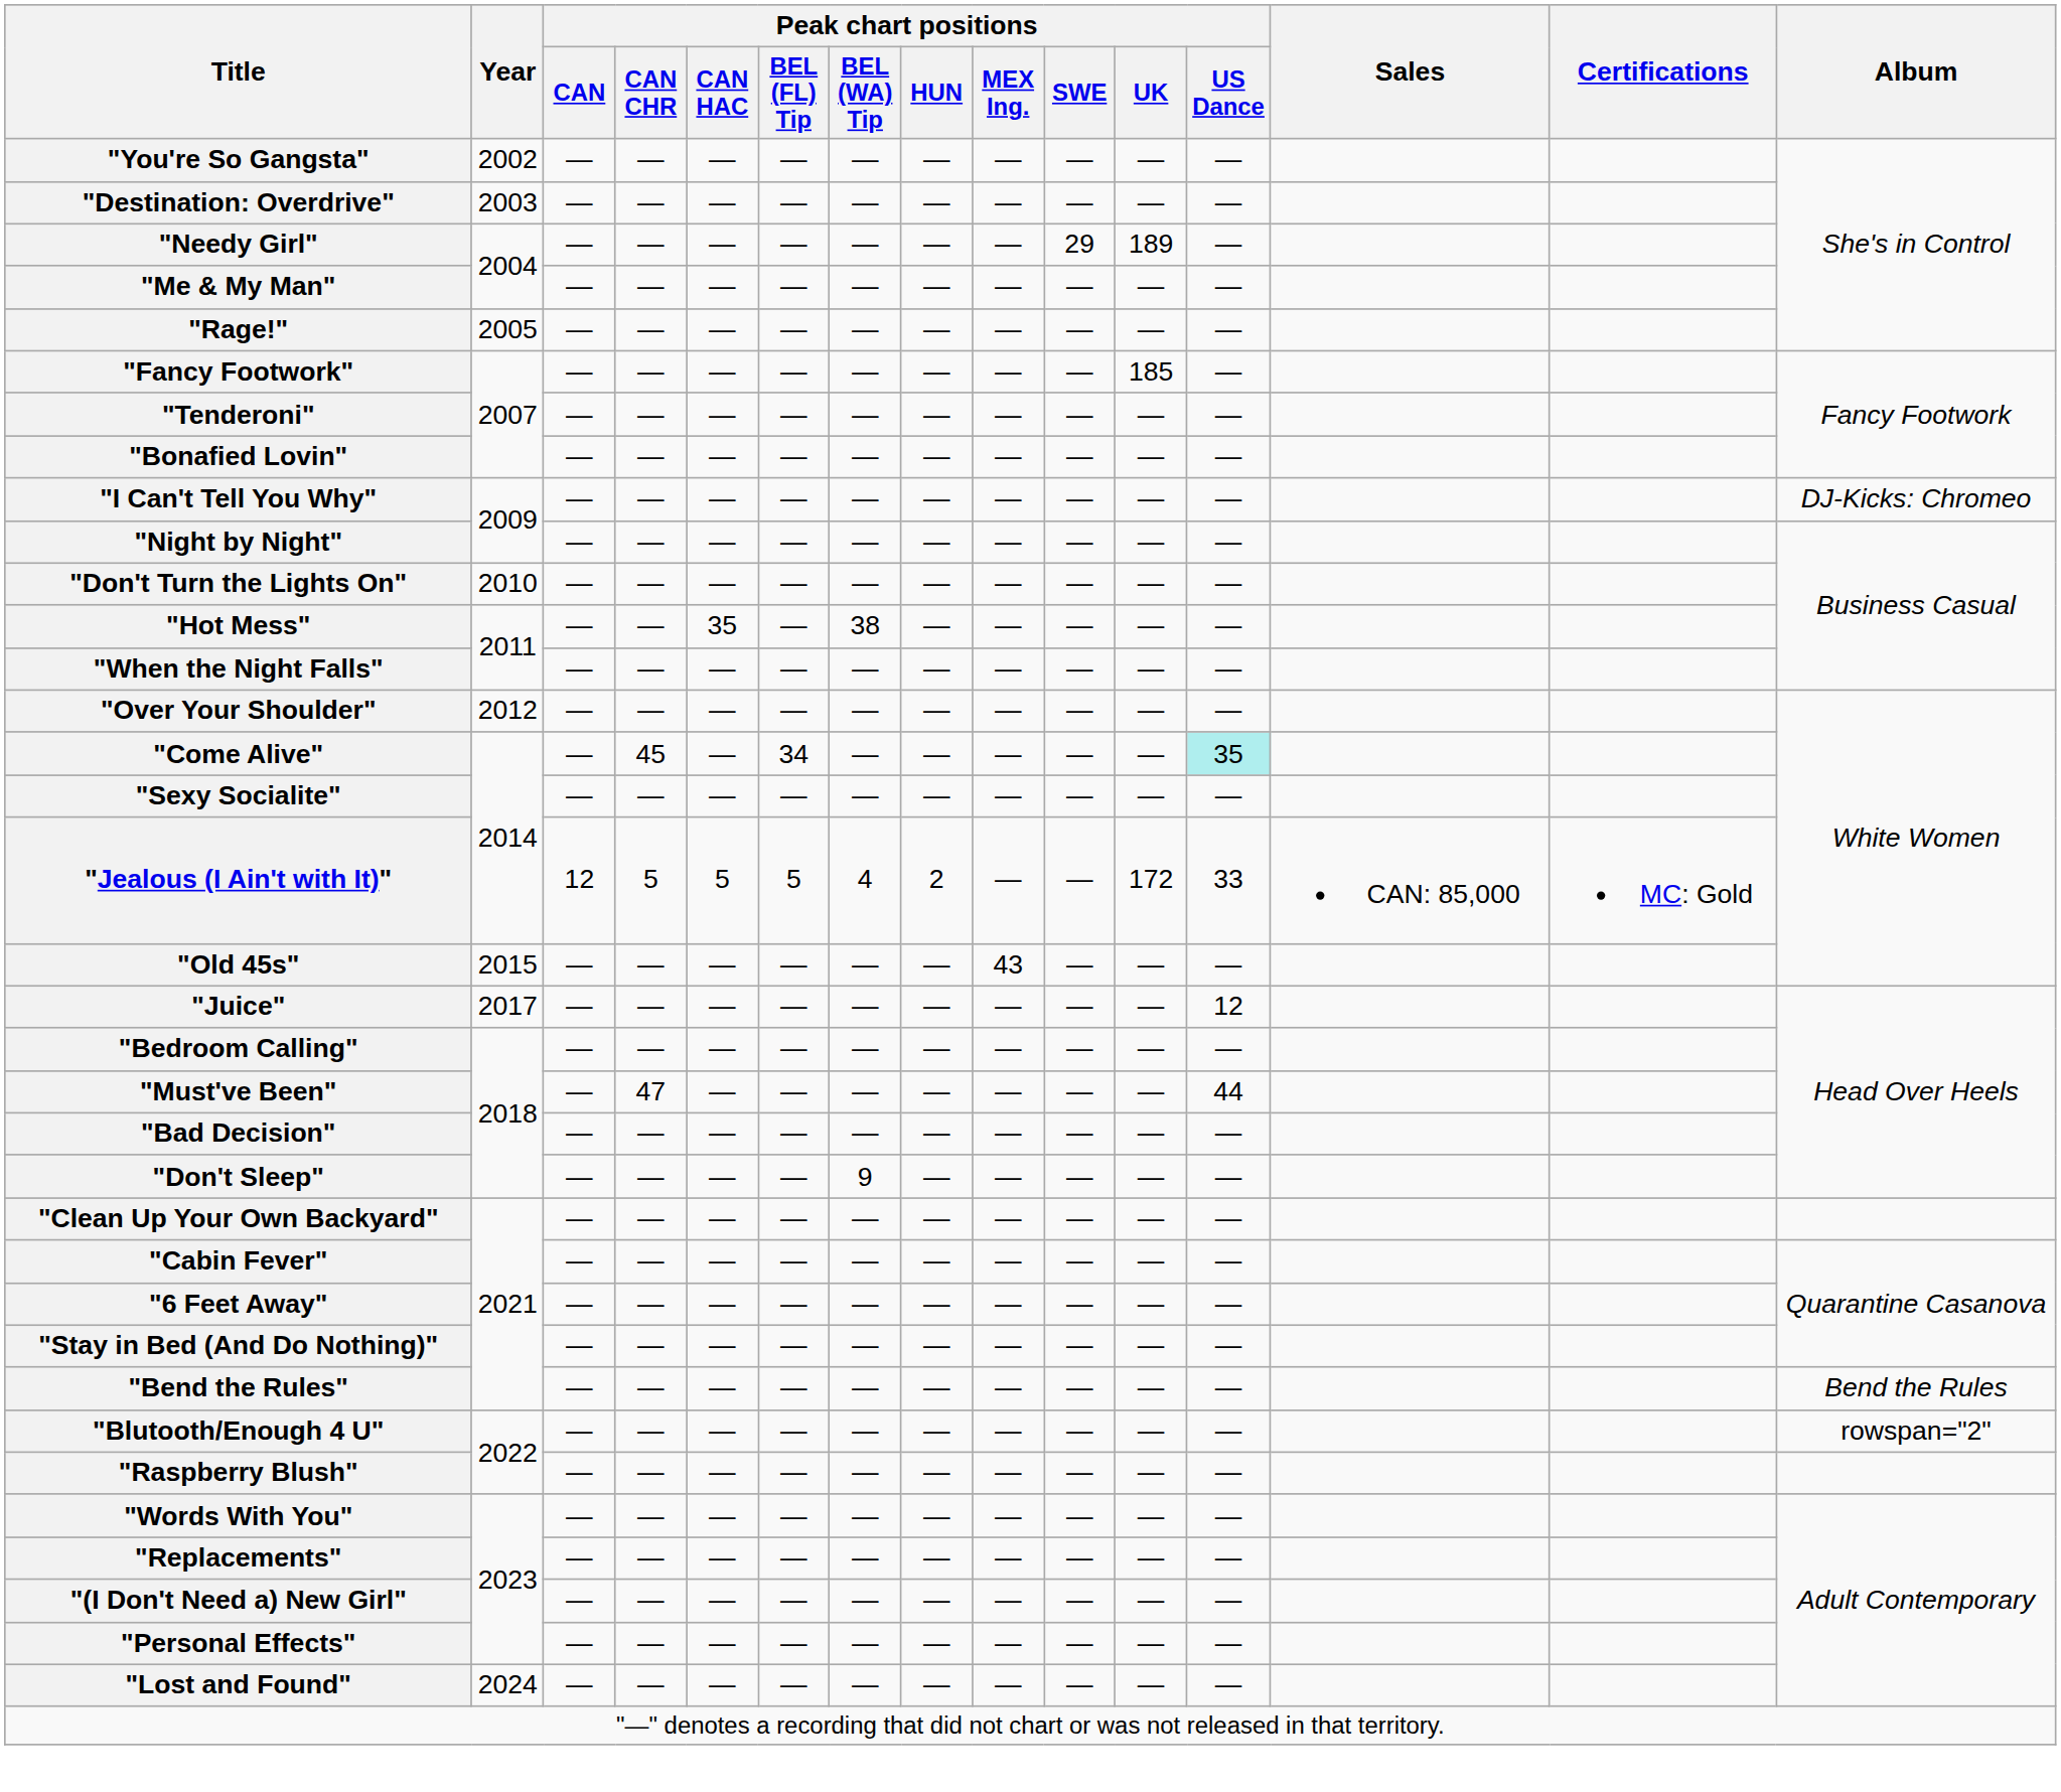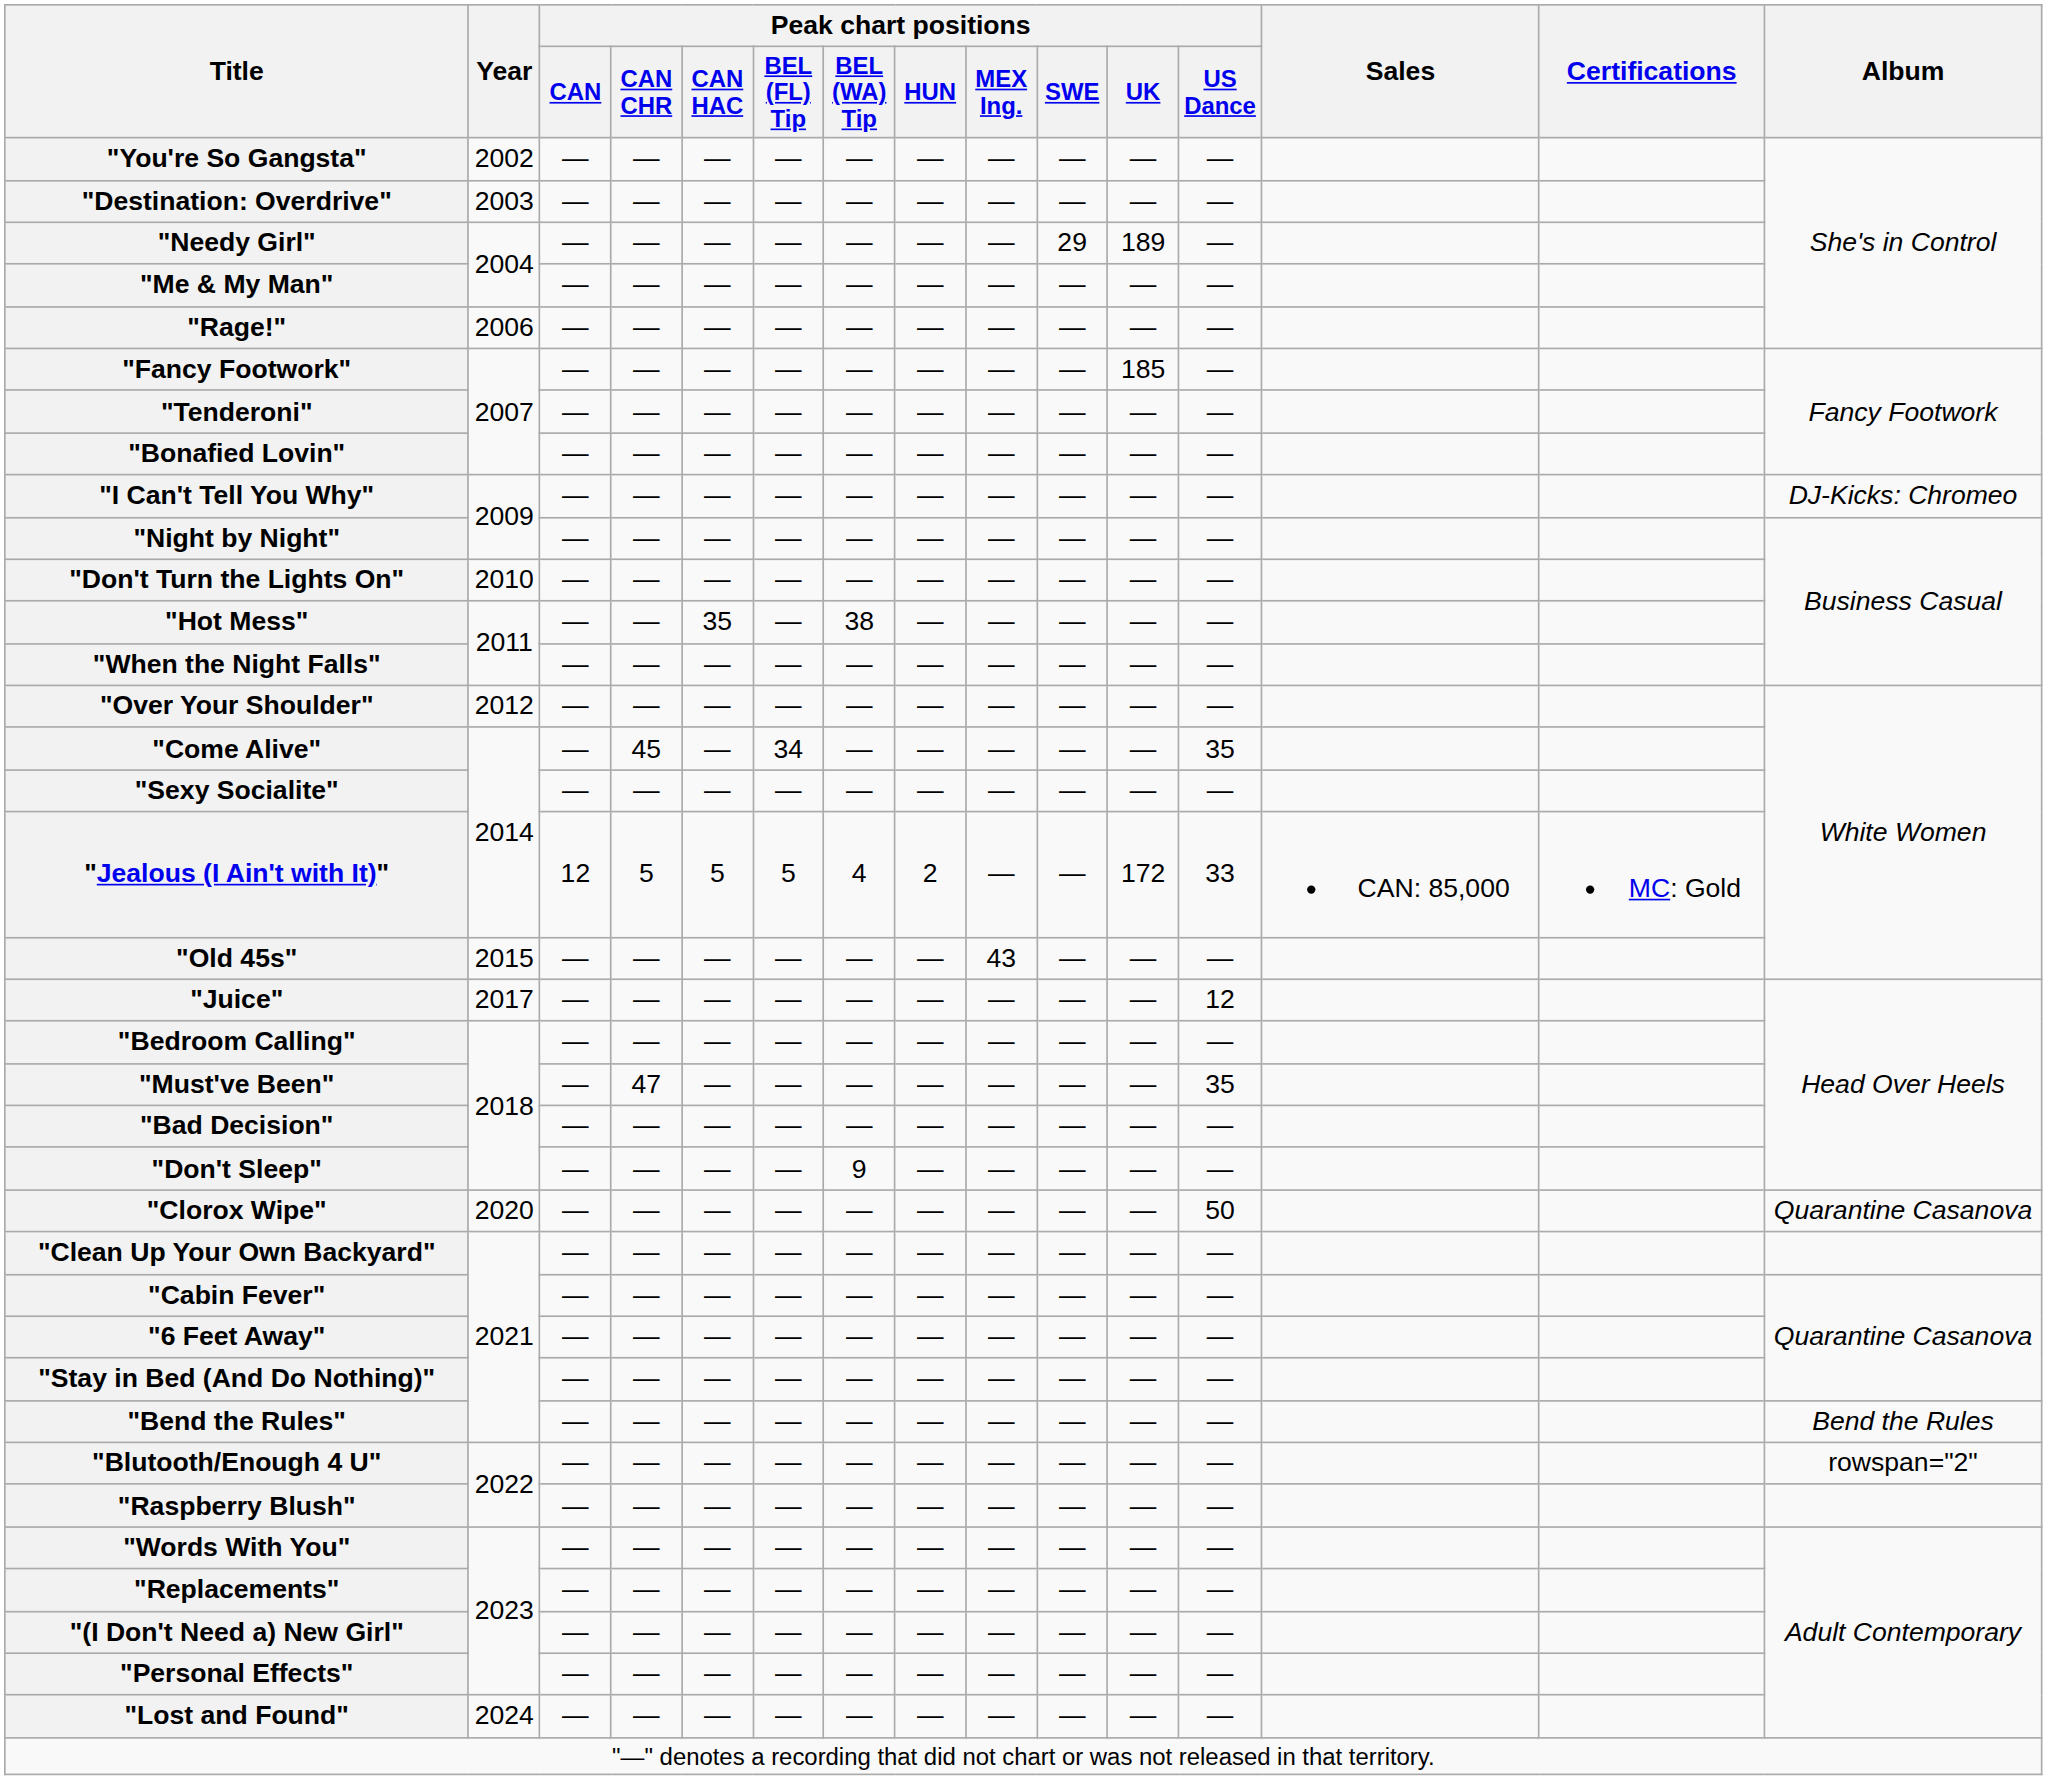"Rage!" | Year: 2005 -> 2006
"Come Alive" | Peak chart positions / US Dance: paleturquoise background -> no background
"Must've Been" | Peak chart positions / US Dance: 44 -> 35
+ row: "Clorox Wipe" | 2020 | — | — | — | — | — | — | — | — | — | 50 | Quarantine Casanova
